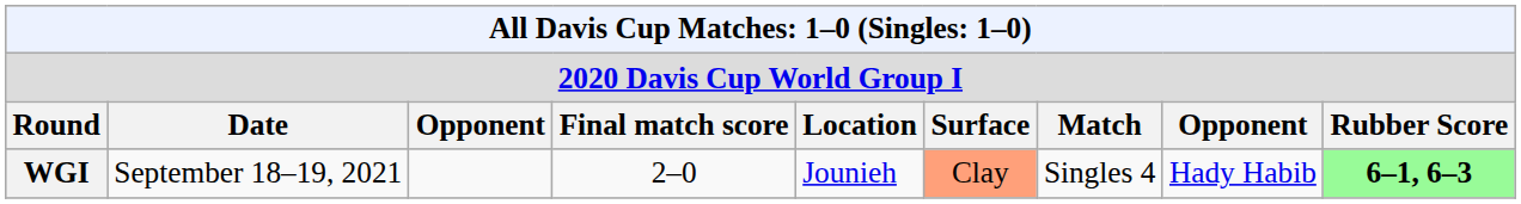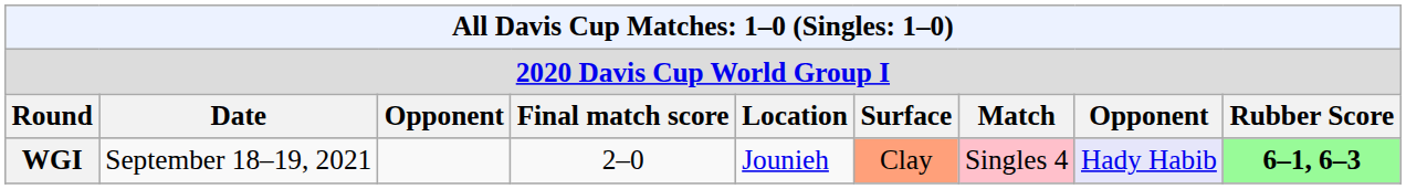WGI | Match: no background -> pink background
WGI | column 8: no background -> lavender background
